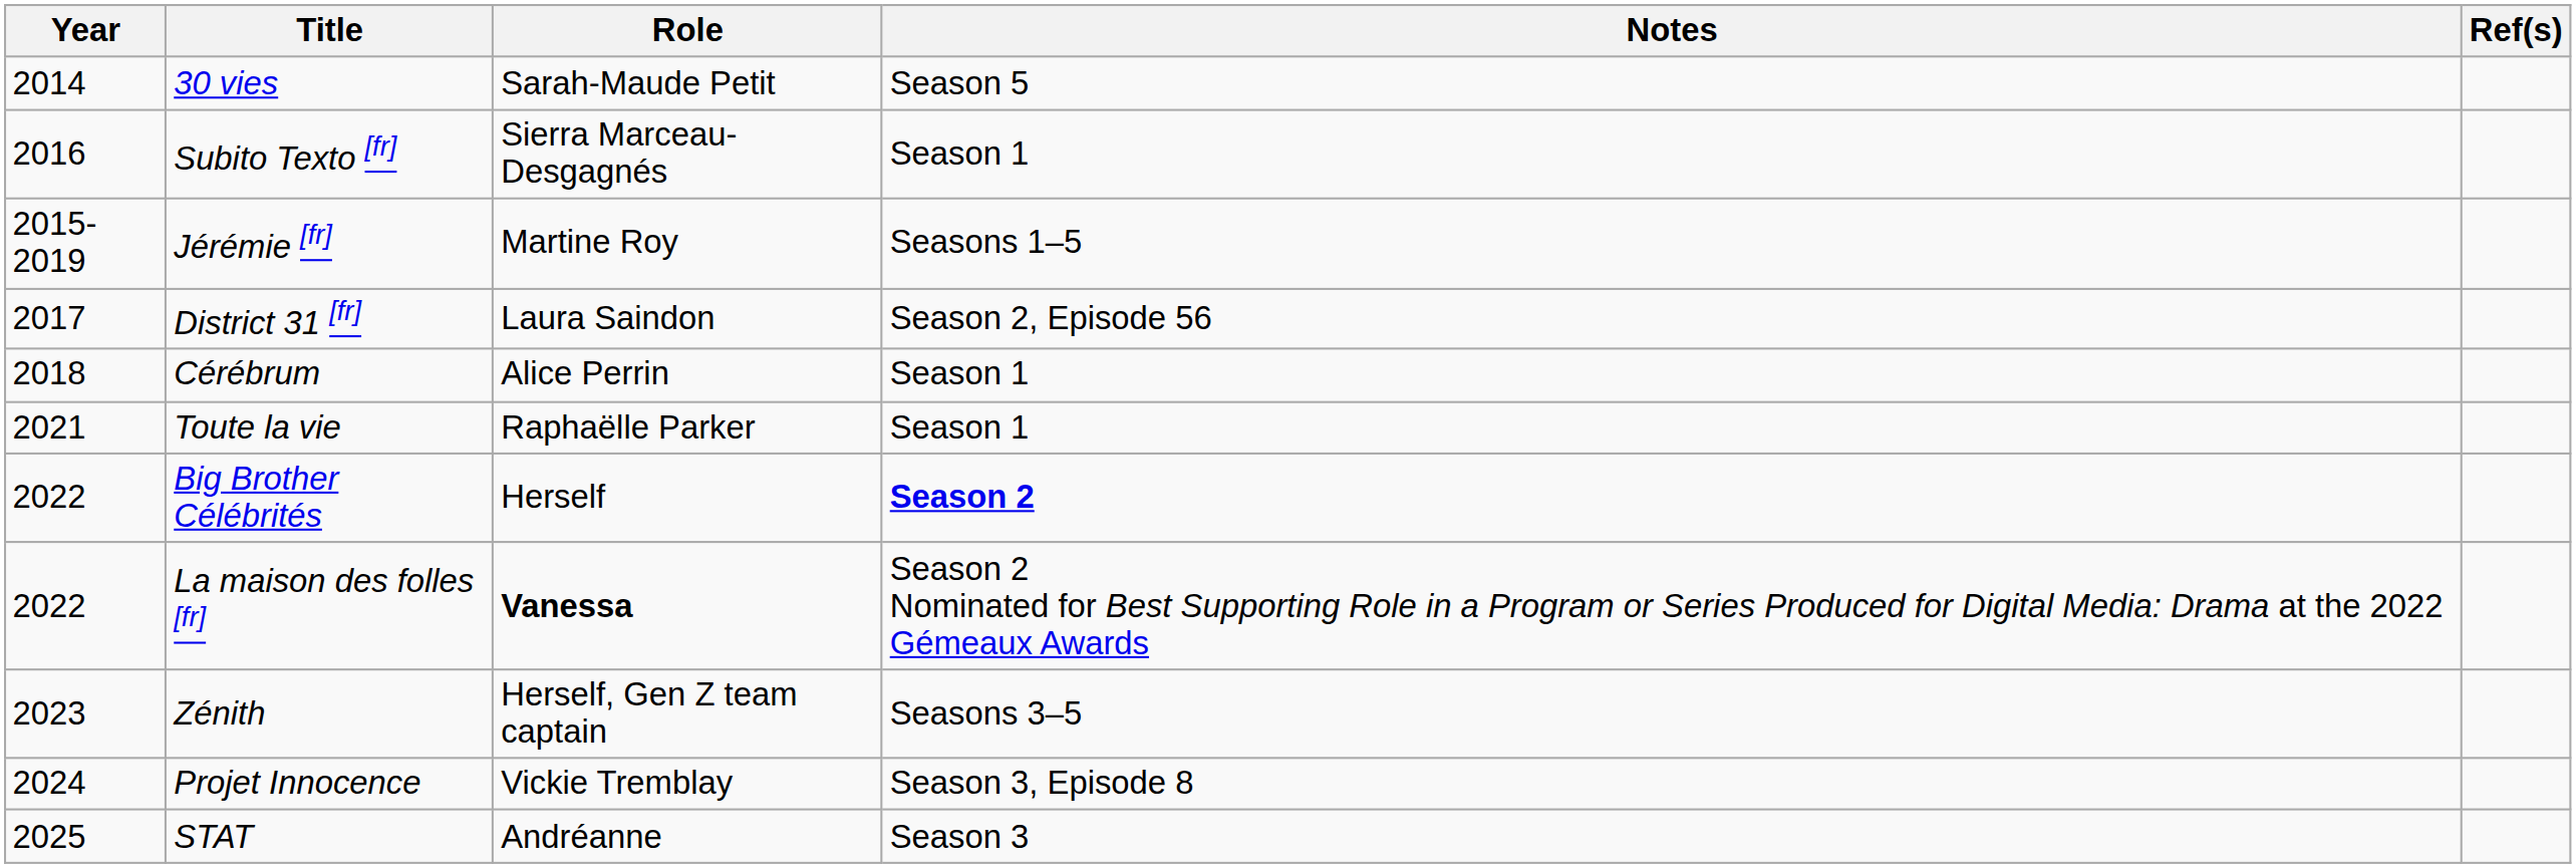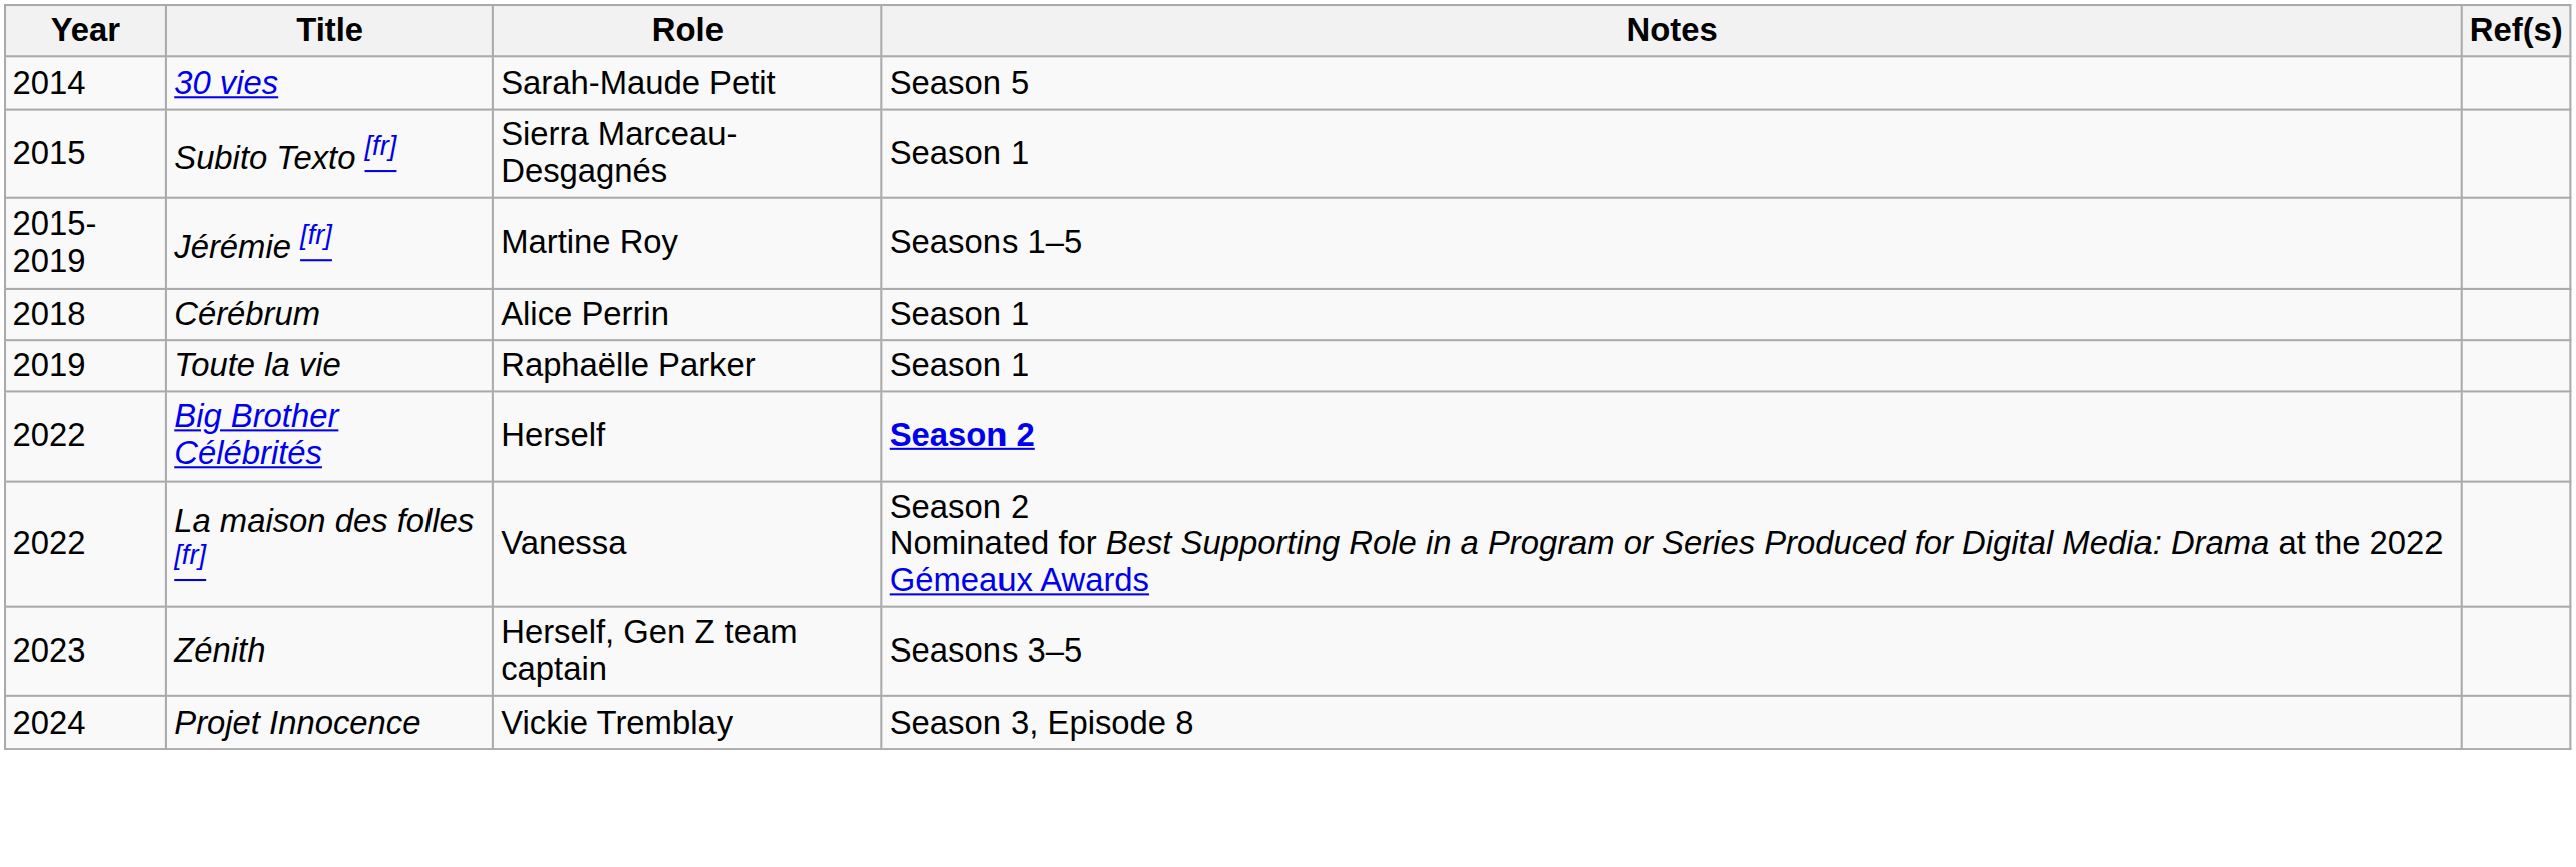Subito Texto [fr] | Year: 2016 -> 2015
- row: 2017 | District 31 [fr] | Laura Saindon | Season 2, Episode 56
Toute la vie | Year: 2021 -> 2019
La maison des folles [fr] | Role: bold -> normal
- row: 2025 | STAT | Andréanne | Season 3
